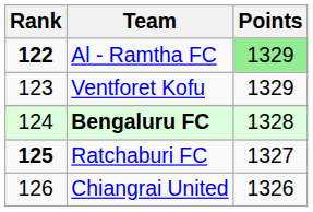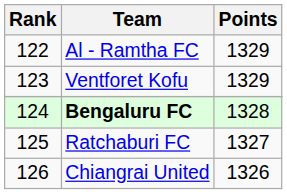Al - Ramtha FC | Rank: bold -> normal
Al - Ramtha FC | Points: lightgreen background -> no background
Ratchaburi FC | Rank: bold -> normal
